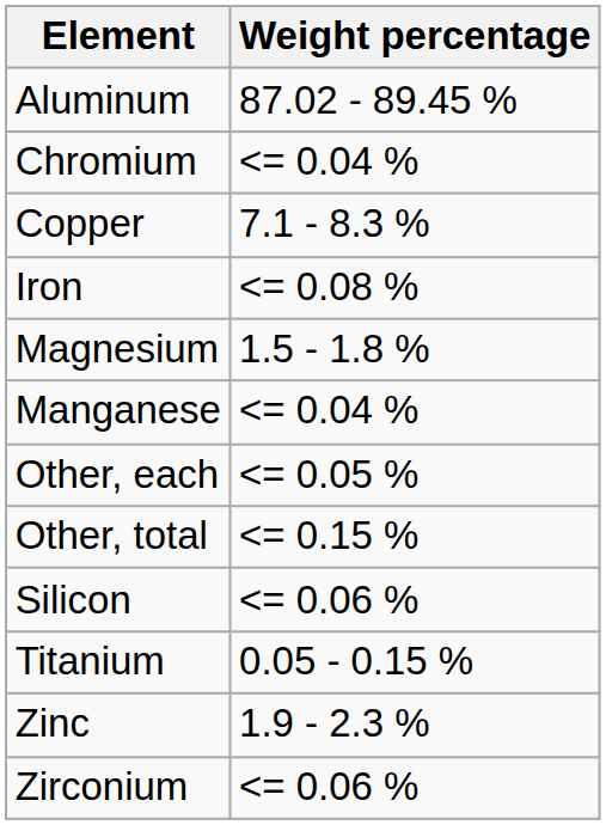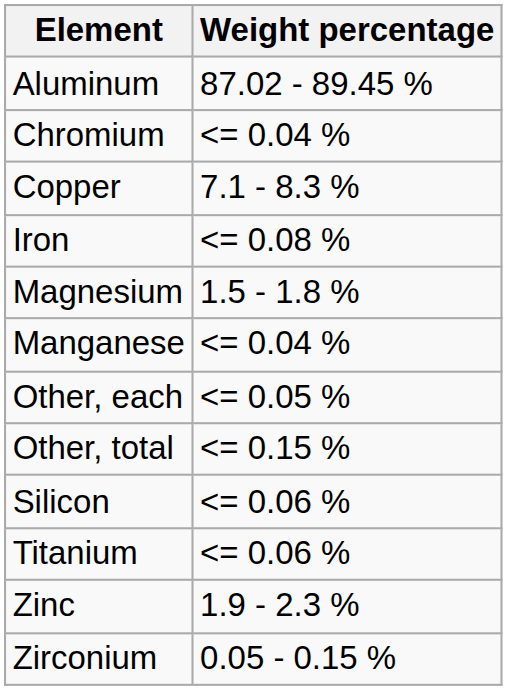Titanium | Weight percentage: 0.05 - 0.15 % -> <= 0.06 %
Zirconium | Weight percentage: <= 0.06 % -> 0.05 - 0.15 %
